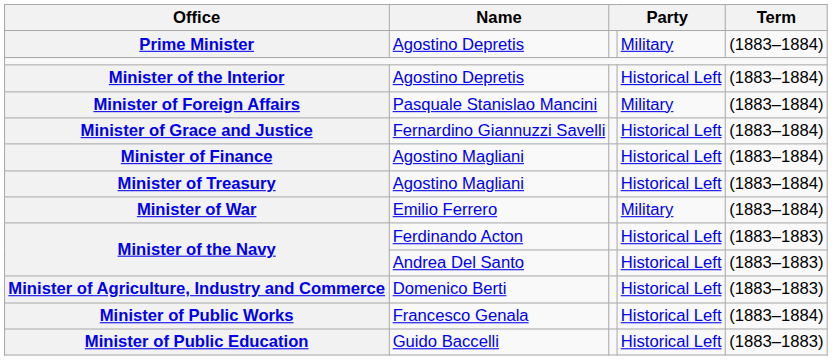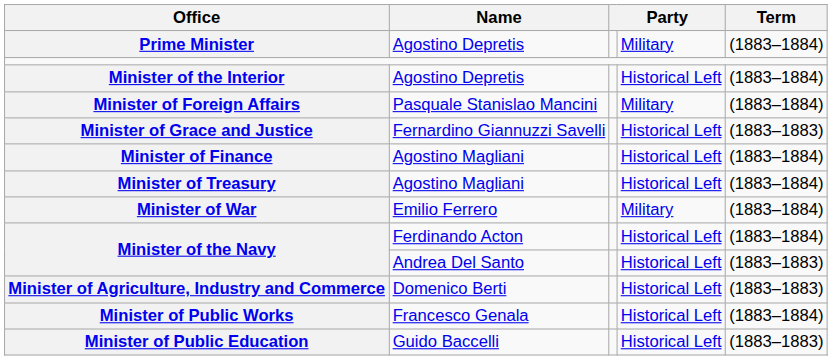Minister of Grace and Justice | Term: (1883–1884) -> (1883–1883)
Minister of the Navy / Ferdinando Acton | Term: (1883–1883) -> (1883–1884)
